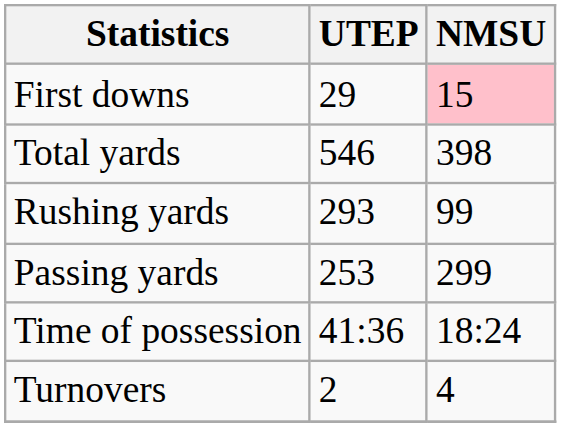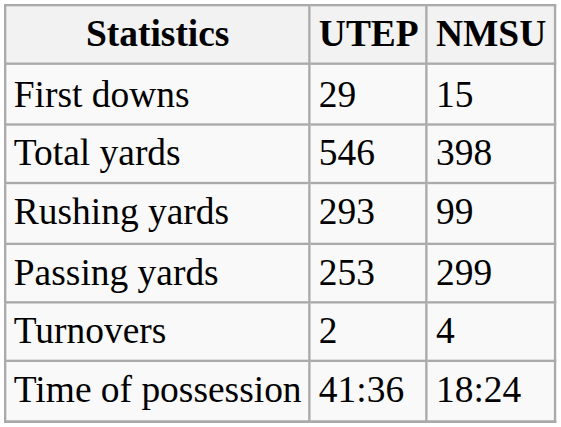First downs | NMSU: pink background -> no background
rows swapped: Turnovers <-> Time of possession
